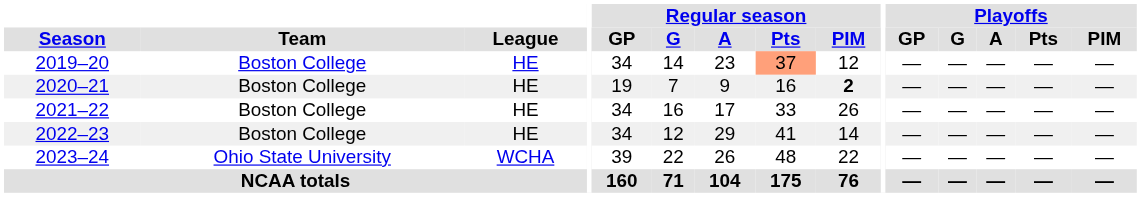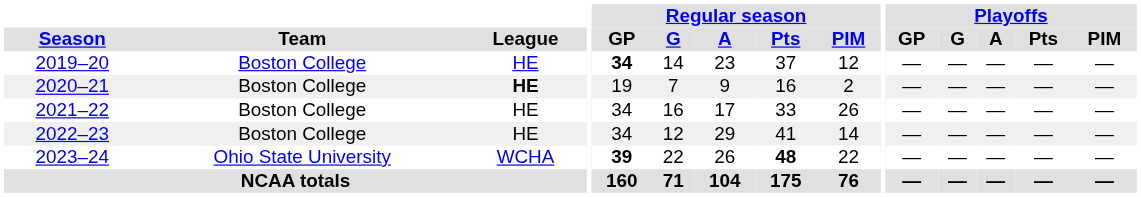2019–20 | Regular season / GP: normal -> bold
2019–20 | Regular season / Pts: lightsalmon background -> no background
2020–21 | League: normal -> bold
2020–21 | Regular season / PIM: bold -> normal
2023–24 | Regular season / GP: normal -> bold
2023–24 | Regular season / Pts: normal -> bold
